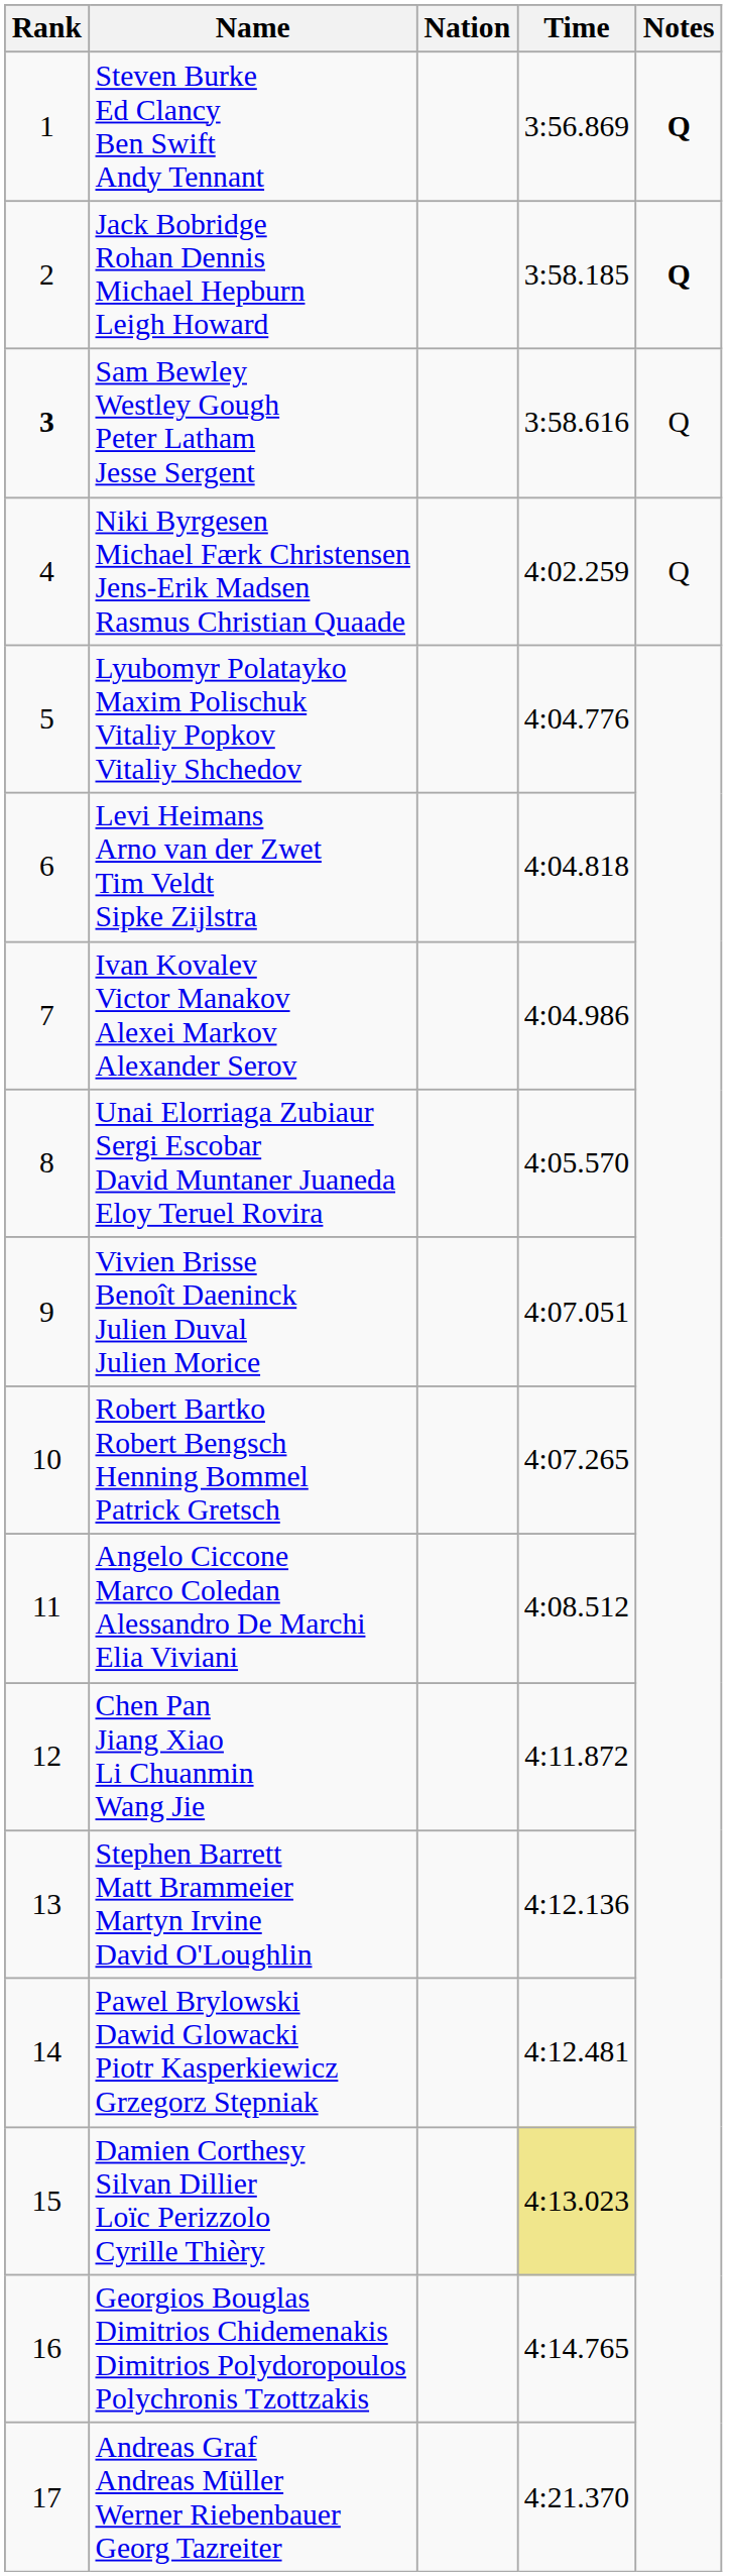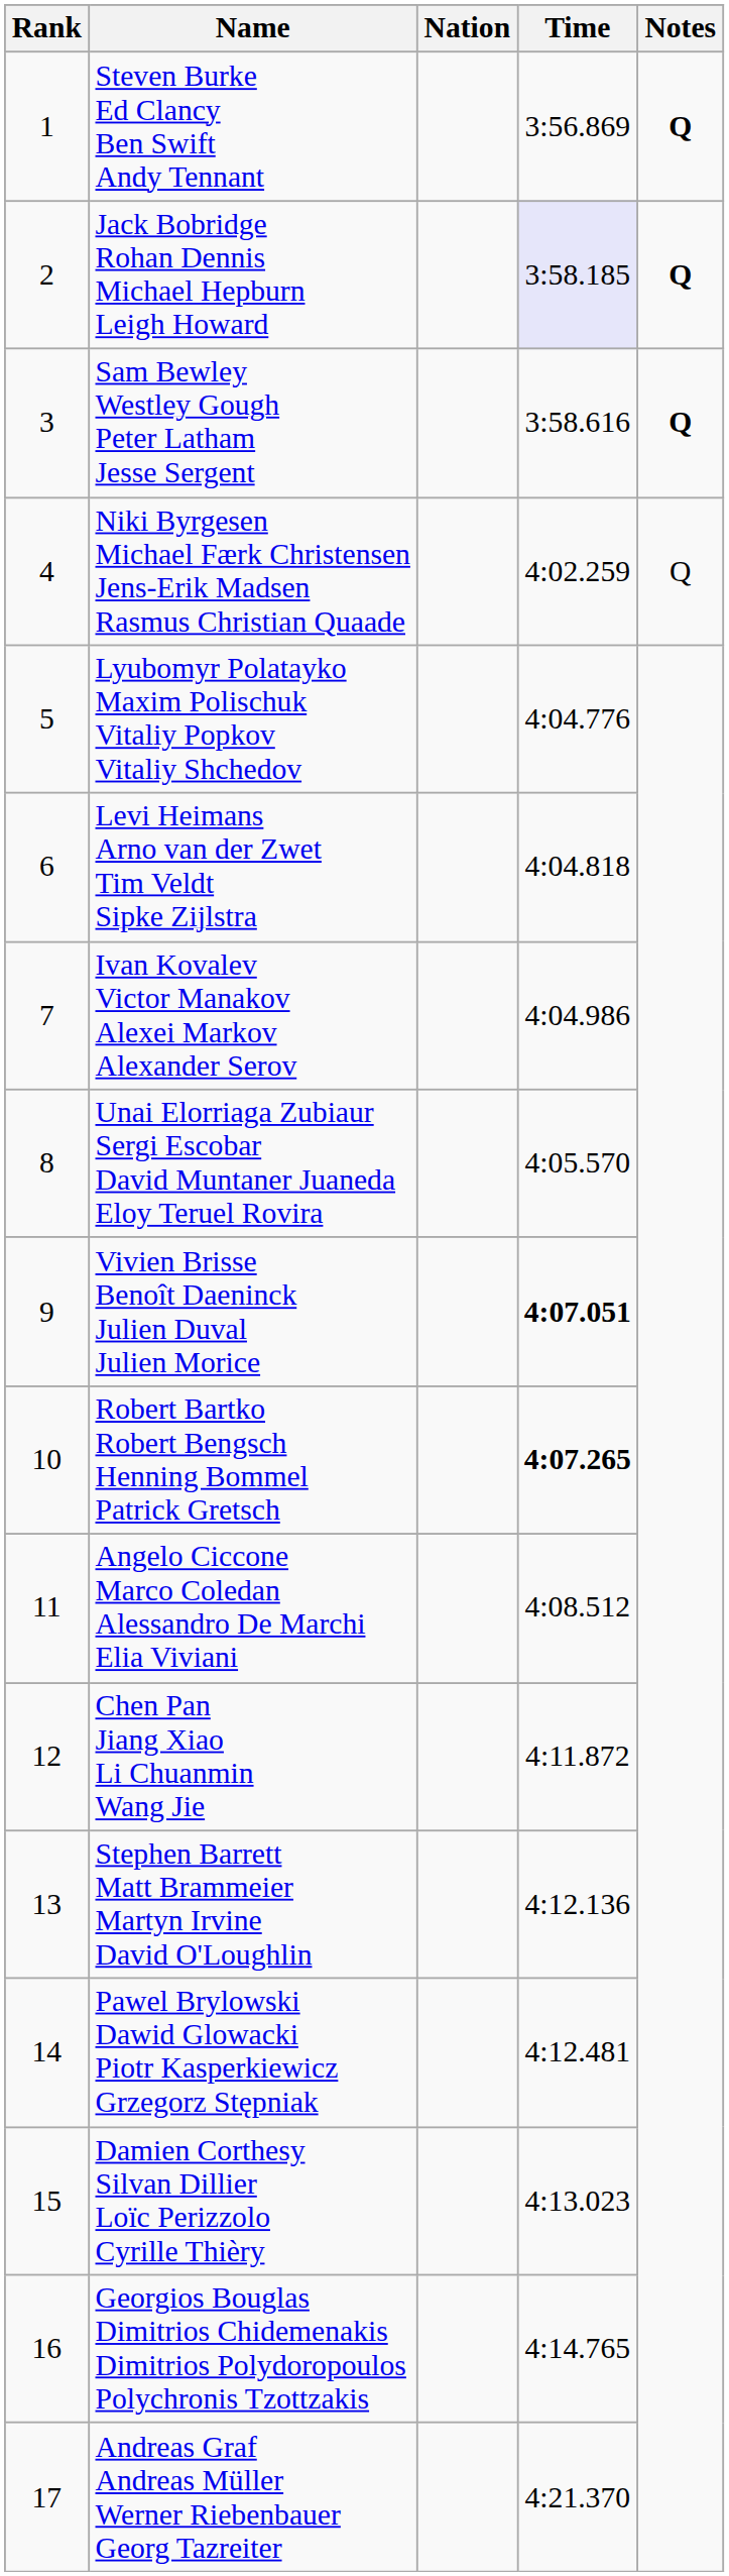Jack Bobridge Rohan Dennis Michael Hepburn Leigh Howard | Time: no background -> lavender background
Sam Bewley Westley Gough Peter Latham Jesse Sergent | Rank: bold -> normal
Sam Bewley Westley Gough Peter Latham Jesse Sergent | Notes: normal -> bold
Vivien Brisse Benoît Daeninck Julien Duval Julien Morice | Time: normal -> bold
Robert Bartko Robert Bengsch Henning Bommel Patrick Gretsch | Time: normal -> bold
Damien Corthesy Silvan Dillier Loïc Perizzolo Cyrille Thièry | Time: khaki background -> no background
